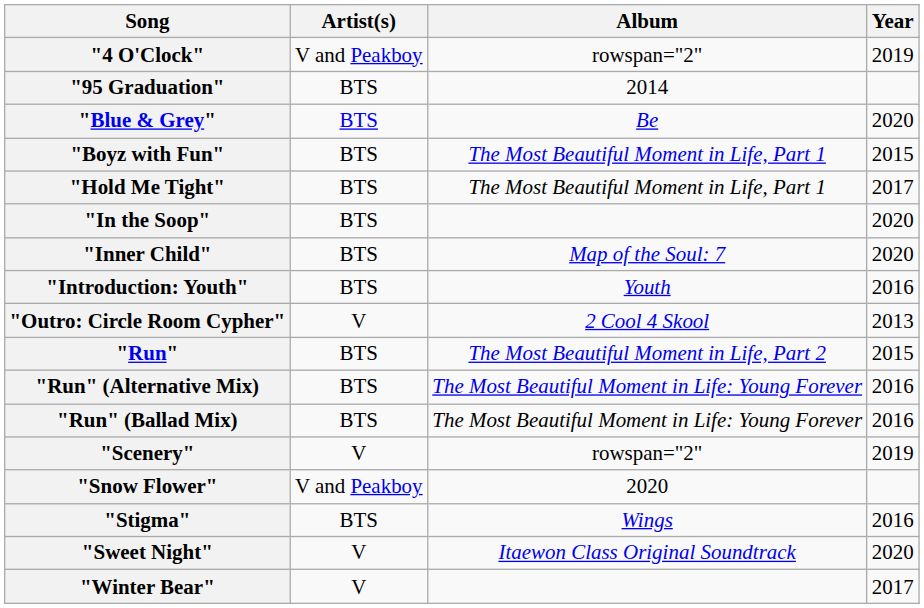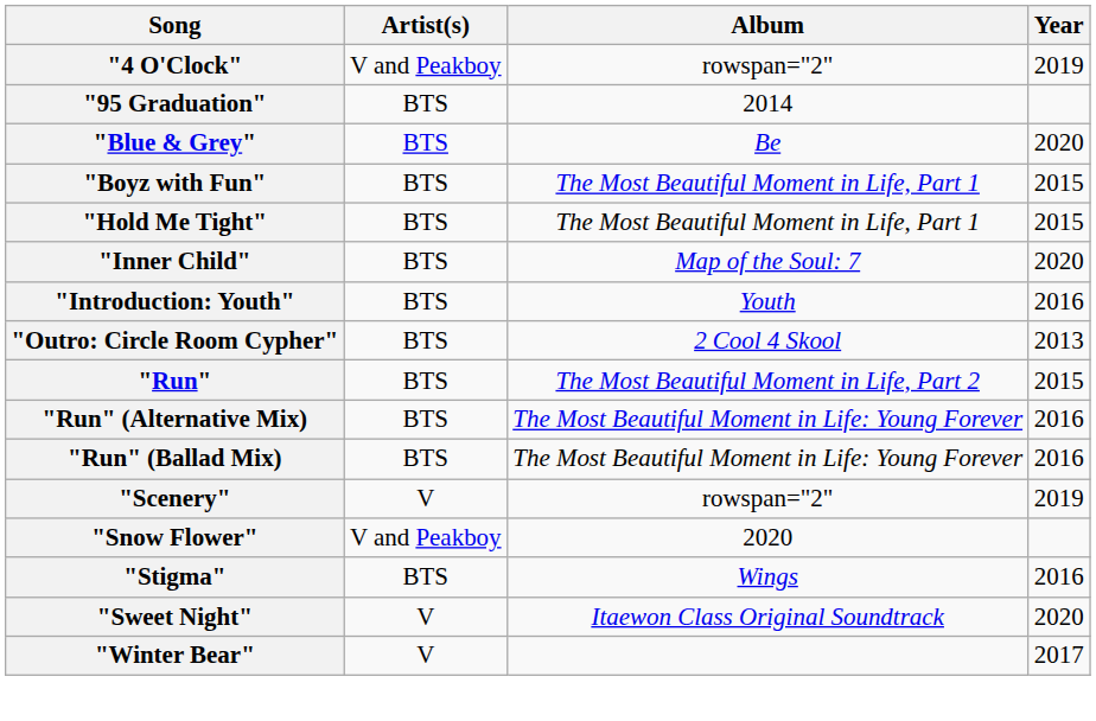"Hold Me Tight" | Year: 2017 -> 2015
- row: "In the Soop" | BTS | 2020
"Outro: Circle Room Cypher" | Artist(s): V -> BTS
